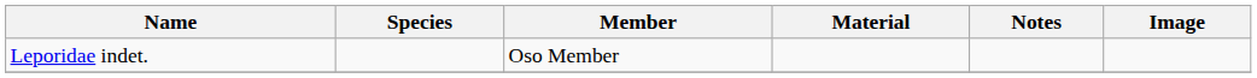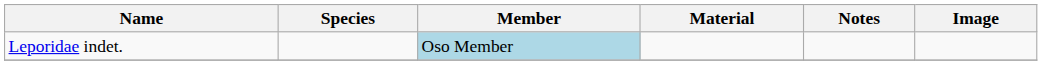Leporidae indet. | Member: no background -> lightblue background
